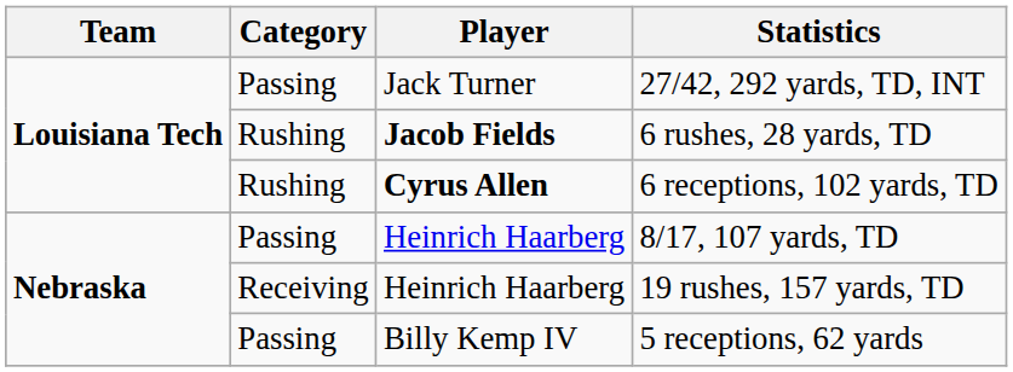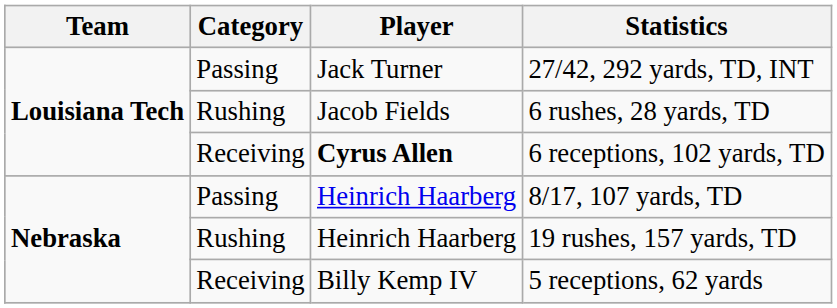6 rushes, 28 yards, TD | Player: bold -> normal
6 receptions, 102 yards, TD | Category: Rushing -> Receiving
19 rushes, 157 yards, TD | Category: Receiving -> Rushing
5 receptions, 62 yards | Category: Passing -> Receiving
